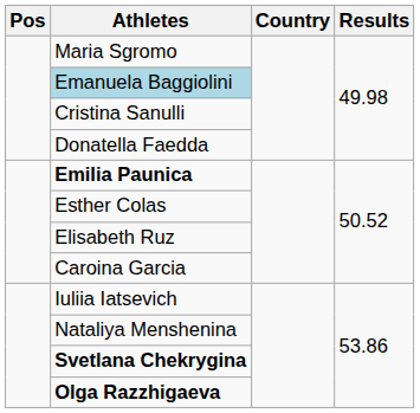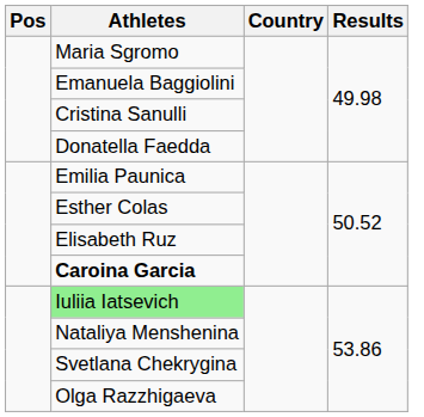Emanuela Baggiolini | Athletes: lightblue background -> no background
Emilia Paunica | Athletes: bold -> normal
Caroina Garcia | Athletes: normal -> bold
Iuliia Iatsevich | Athletes: no background -> lightgreen background
Svetlana Chekrygina | Athletes: bold -> normal
Olga Razzhigaeva | Athletes: bold -> normal
